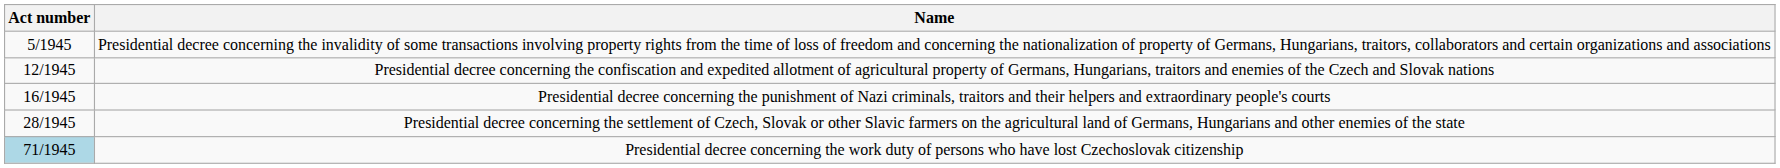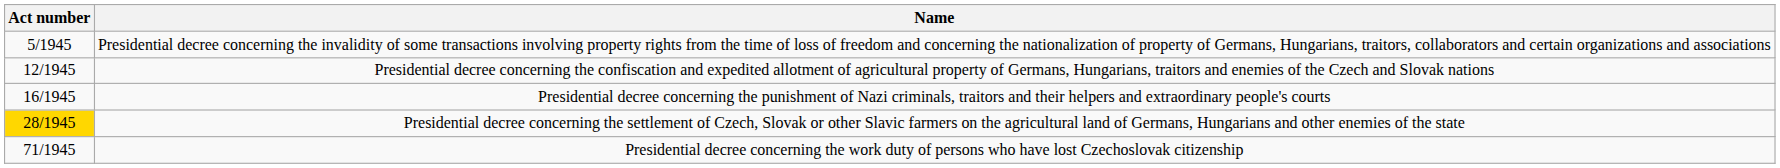row 5 | Act number: no background -> gold background
row 6 | Act number: lightblue background -> no background
